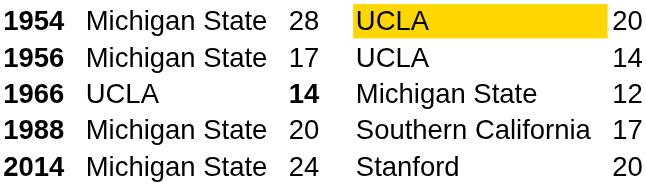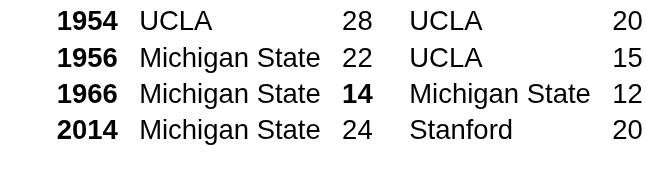1954 | column 2: Michigan State -> UCLA
1954 | column 4: gold background -> no background
1956 | column 3: 17 -> 22
1956 | column 5: 14 -> 15
1966 | column 2: UCLA -> Michigan State
- row: 1988 | Michigan State | 20 | Southern California | 17
